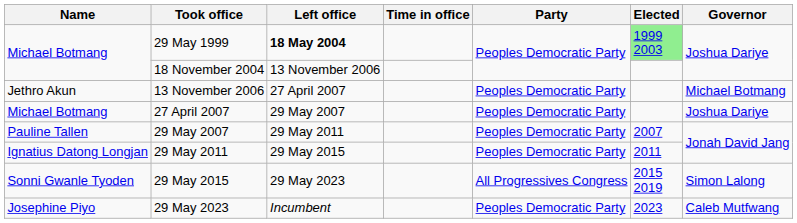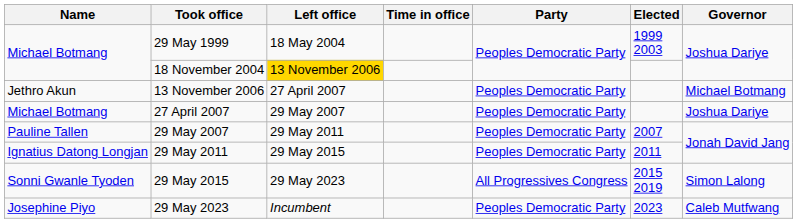29 May 1999 | Left office: bold -> normal
29 May 1999 | Elected: lightgreen background -> no background
18 November 2004 | Left office: no background -> gold background
